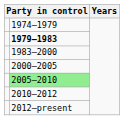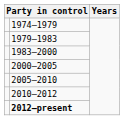1979–1983 | column 2: bold -> normal
2005–2010 | column 2: lightgreen background -> no background
2012–present | column 2: normal -> bold
